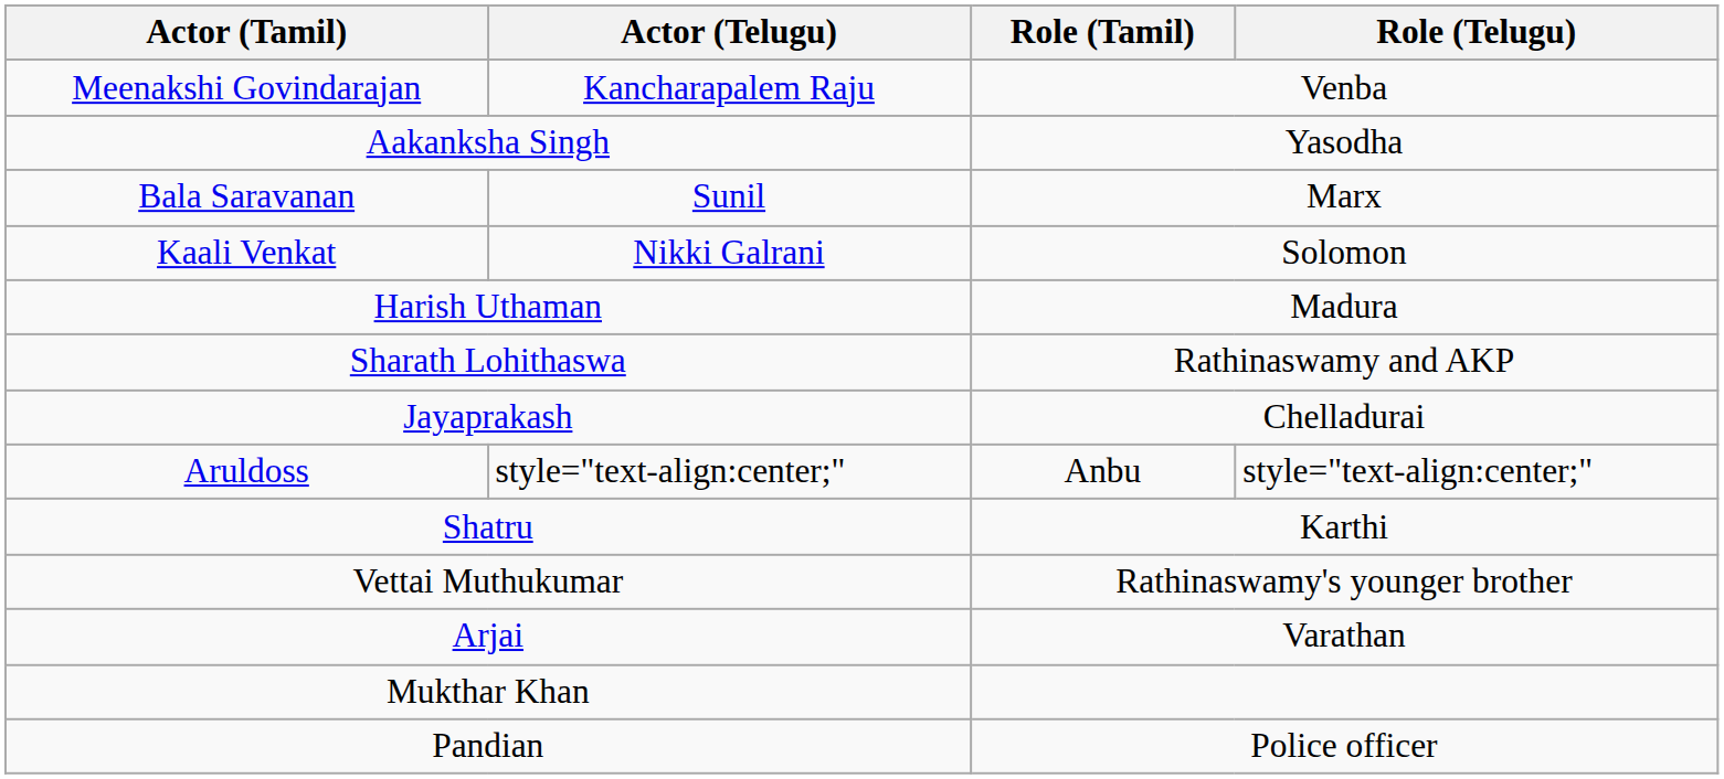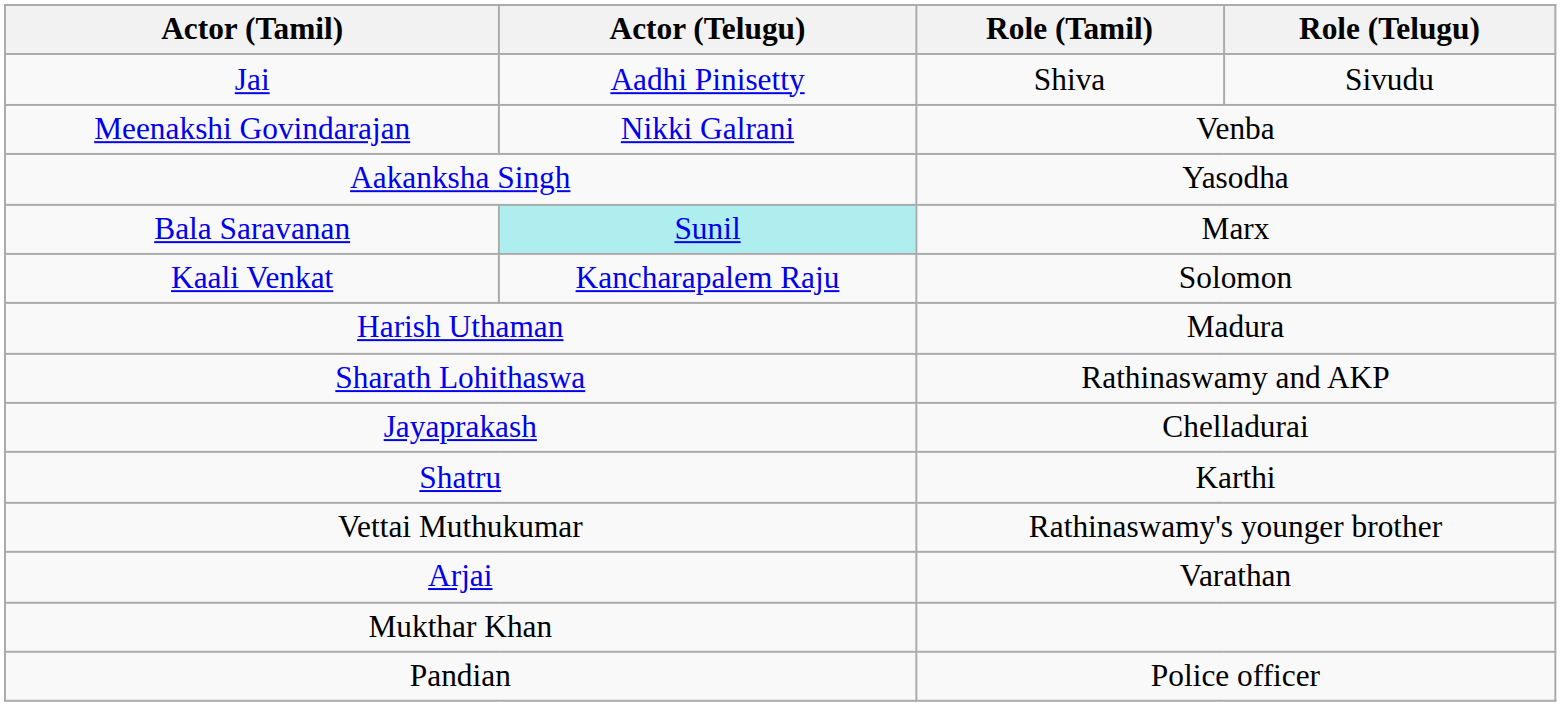+ row: Jai | Aadhi Pinisetty | Shiva | Sivudu
Meenakshi Govindarajan | Actor (Telugu): Kancharapalem Raju -> Nikki Galrani
Bala Saravanan | Actor (Telugu): no background -> paleturquoise background
Kaali Venkat | Actor (Telugu): Nikki Galrani -> Kancharapalem Raju
- row: Aruldoss | style="text-align:center;" | Anbu | style="text-align:center;"
